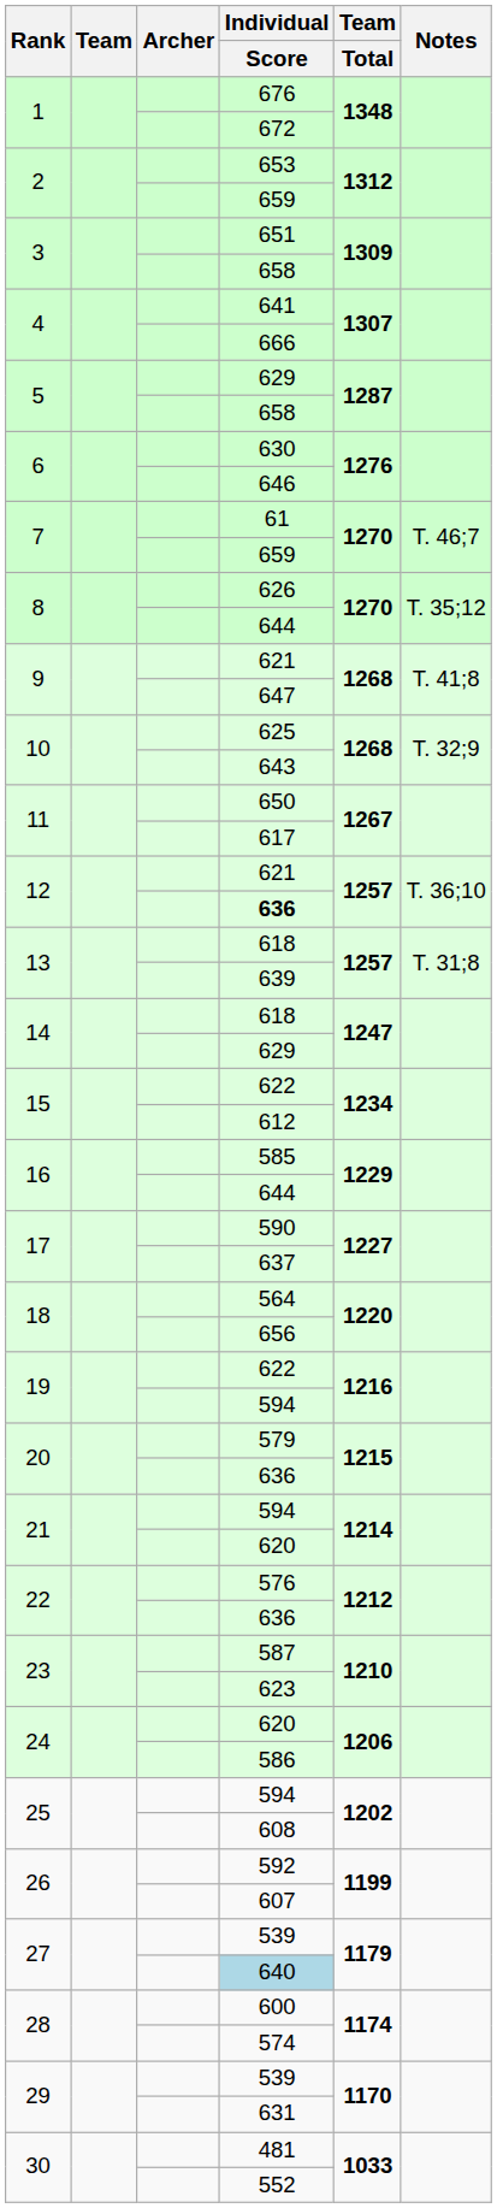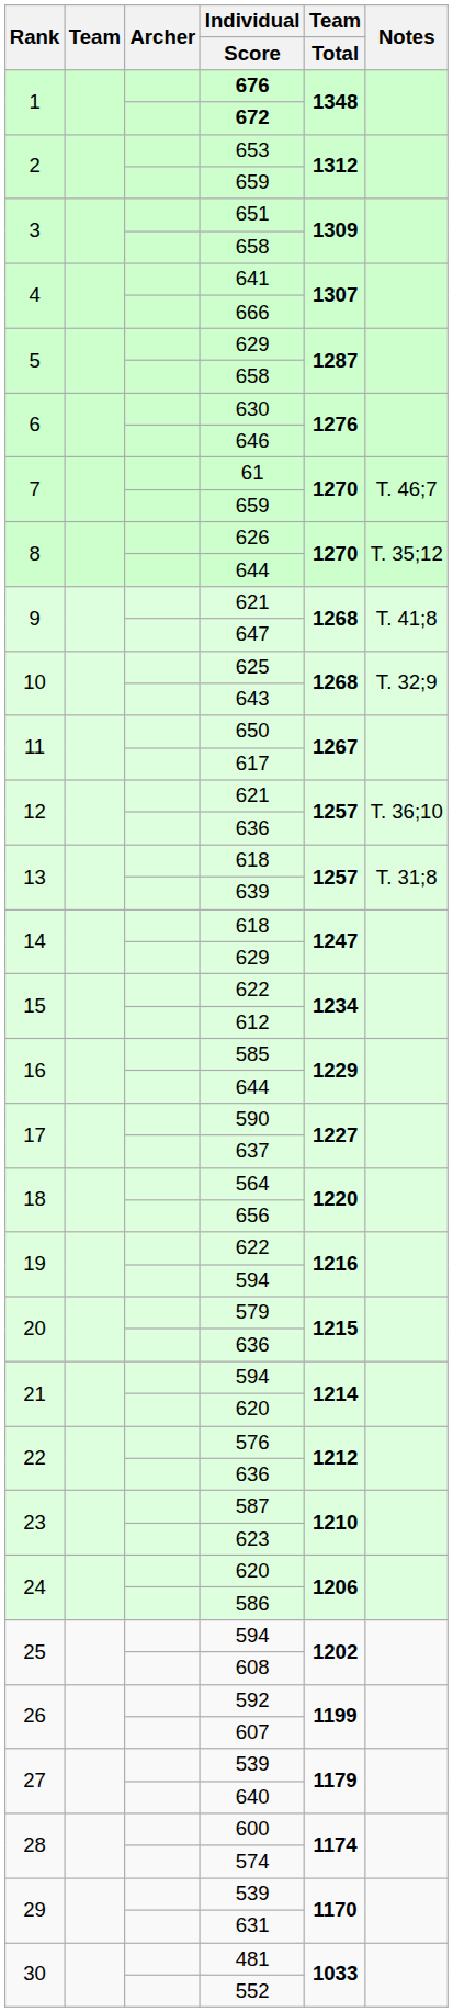676 | Individual / Score: normal -> bold
672 | Individual / Score: normal -> bold
12 / 636 | Individual / Score: bold -> normal
640 | Individual / Score: lightblue background -> no background
